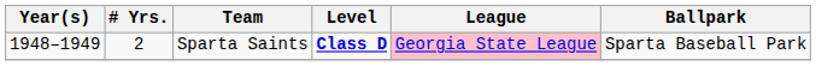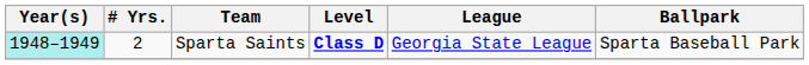Sparta Saints | Year(s): no background -> paleturquoise background
Sparta Saints | League: pink background -> no background
